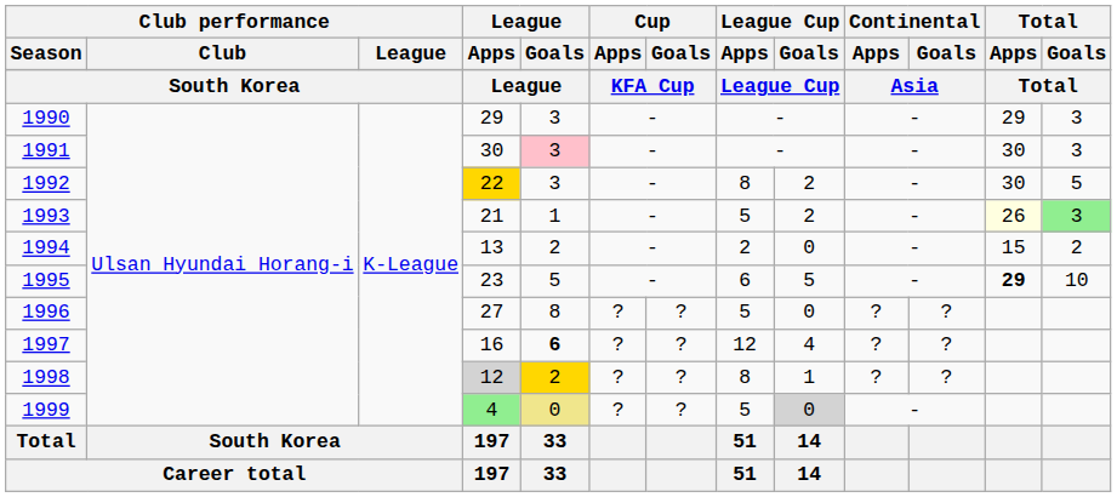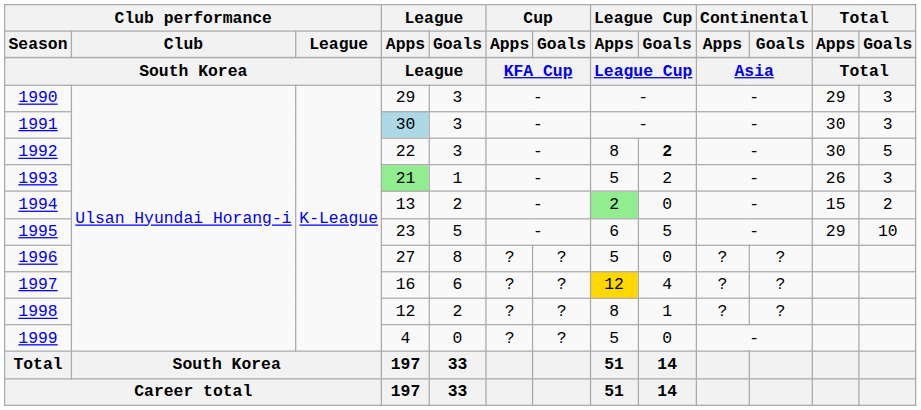1991 | League / Apps: no background -> lightblue background
1991 | League / Goals: pink background -> no background
1992 | League / Apps: gold background -> no background
1992 | League Cup / Goals: normal -> bold
1993 | League / Apps: no background -> lightgreen background
1993 | Total / Apps: lightyellow background -> no background
1993 | Total / Goals: lightgreen background -> no background
1994 | League Cup / Apps: no background -> lightgreen background
1995 | Total / Apps: bold -> normal
1997 | League / Goals: bold -> normal
1997 | League Cup / Apps: no background -> gold background
1998 | League / Apps: lightgrey background -> no background
1998 | League / Goals: gold background -> no background
1999 | League / Apps: lightgreen background -> no background
1999 | League / Goals: khaki background -> no background
1999 | League Cup / Goals: lightgrey background -> no background
